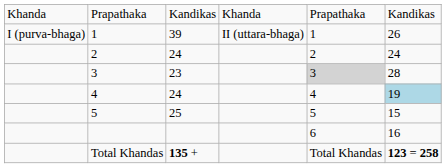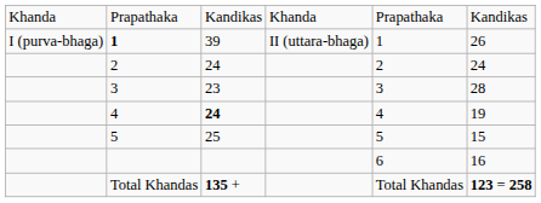row 2 | column 2: normal -> bold
row 4 | column 5: lightgrey background -> no background
row 5 | column 3: normal -> bold
row 5 | column 6: lightblue background -> no background
